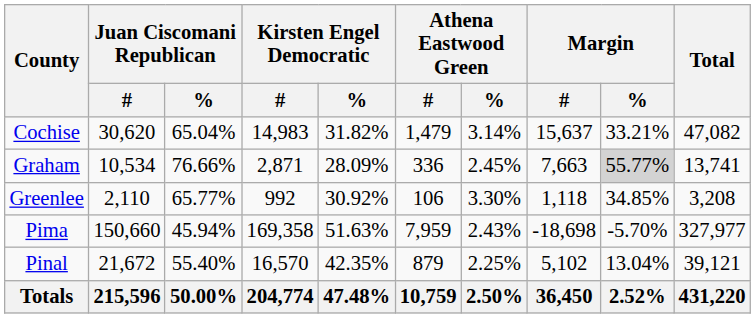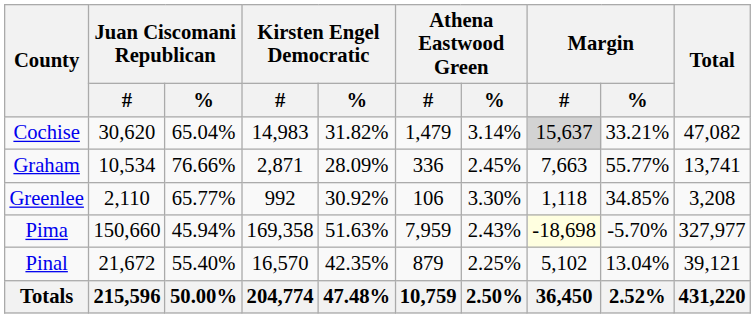Cochise | Margin / #: no background -> lightgrey background
Graham | Margin / %: lightgrey background -> no background
Pima | Margin / #: no background -> lightyellow background
